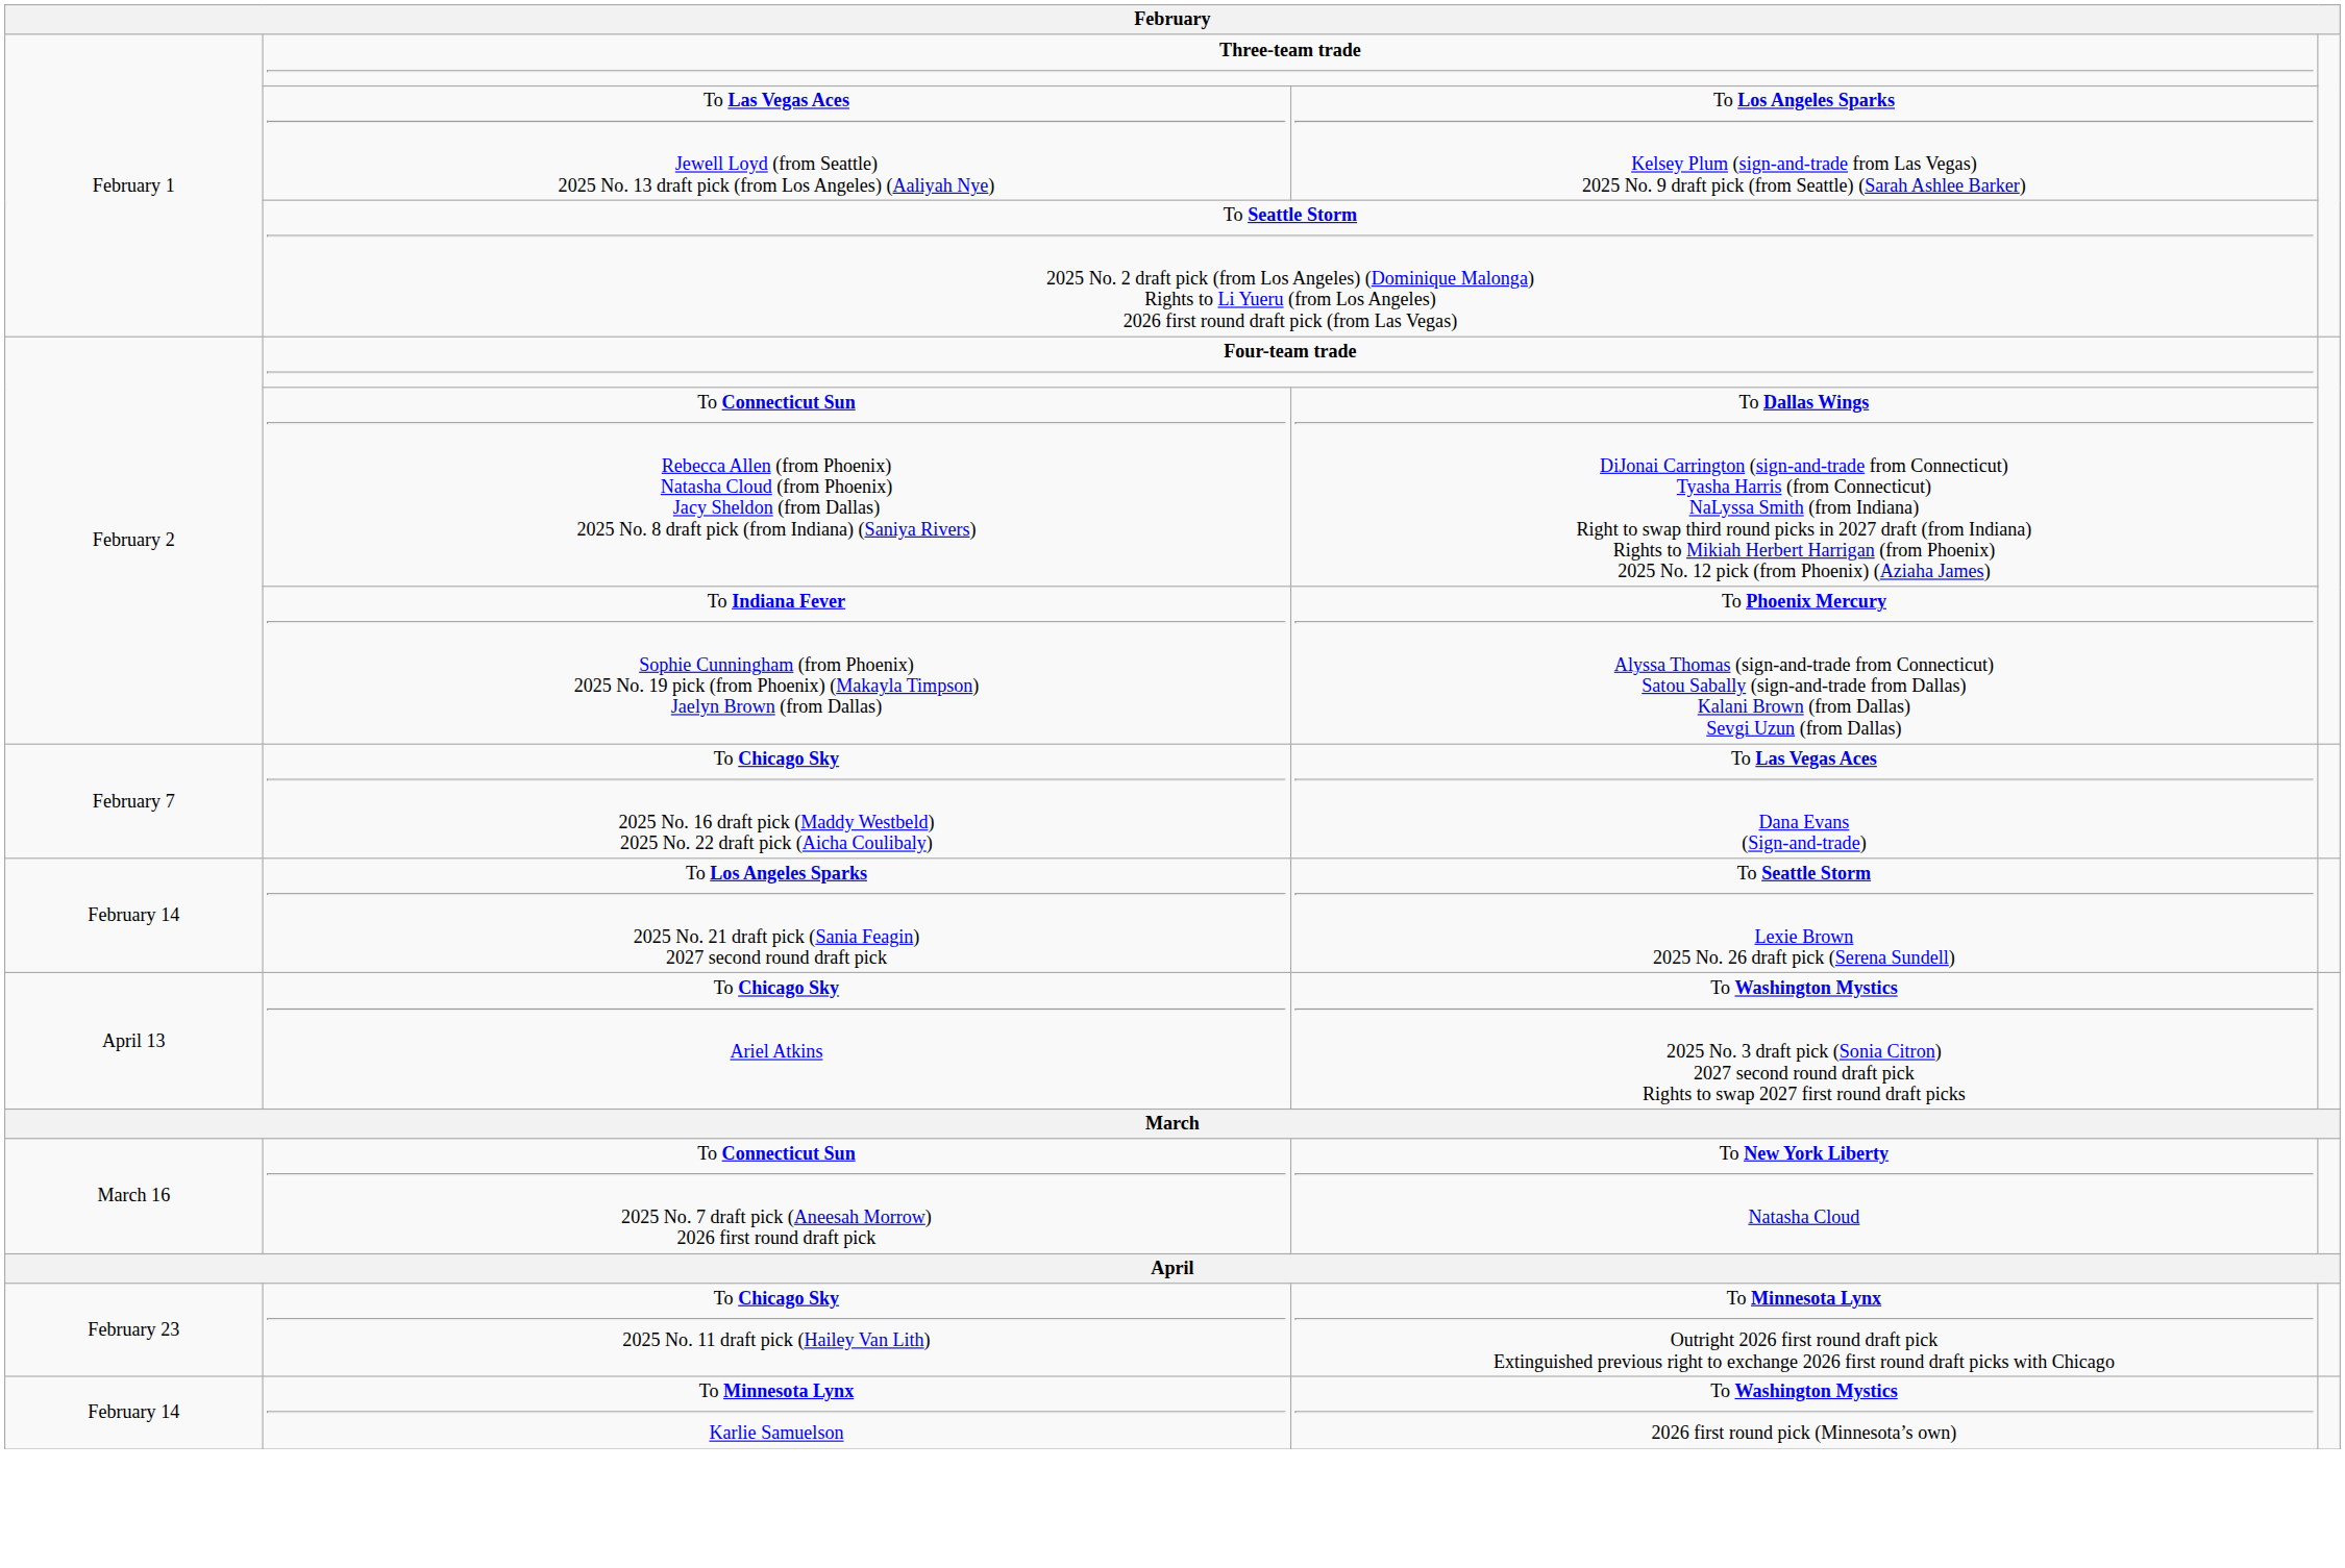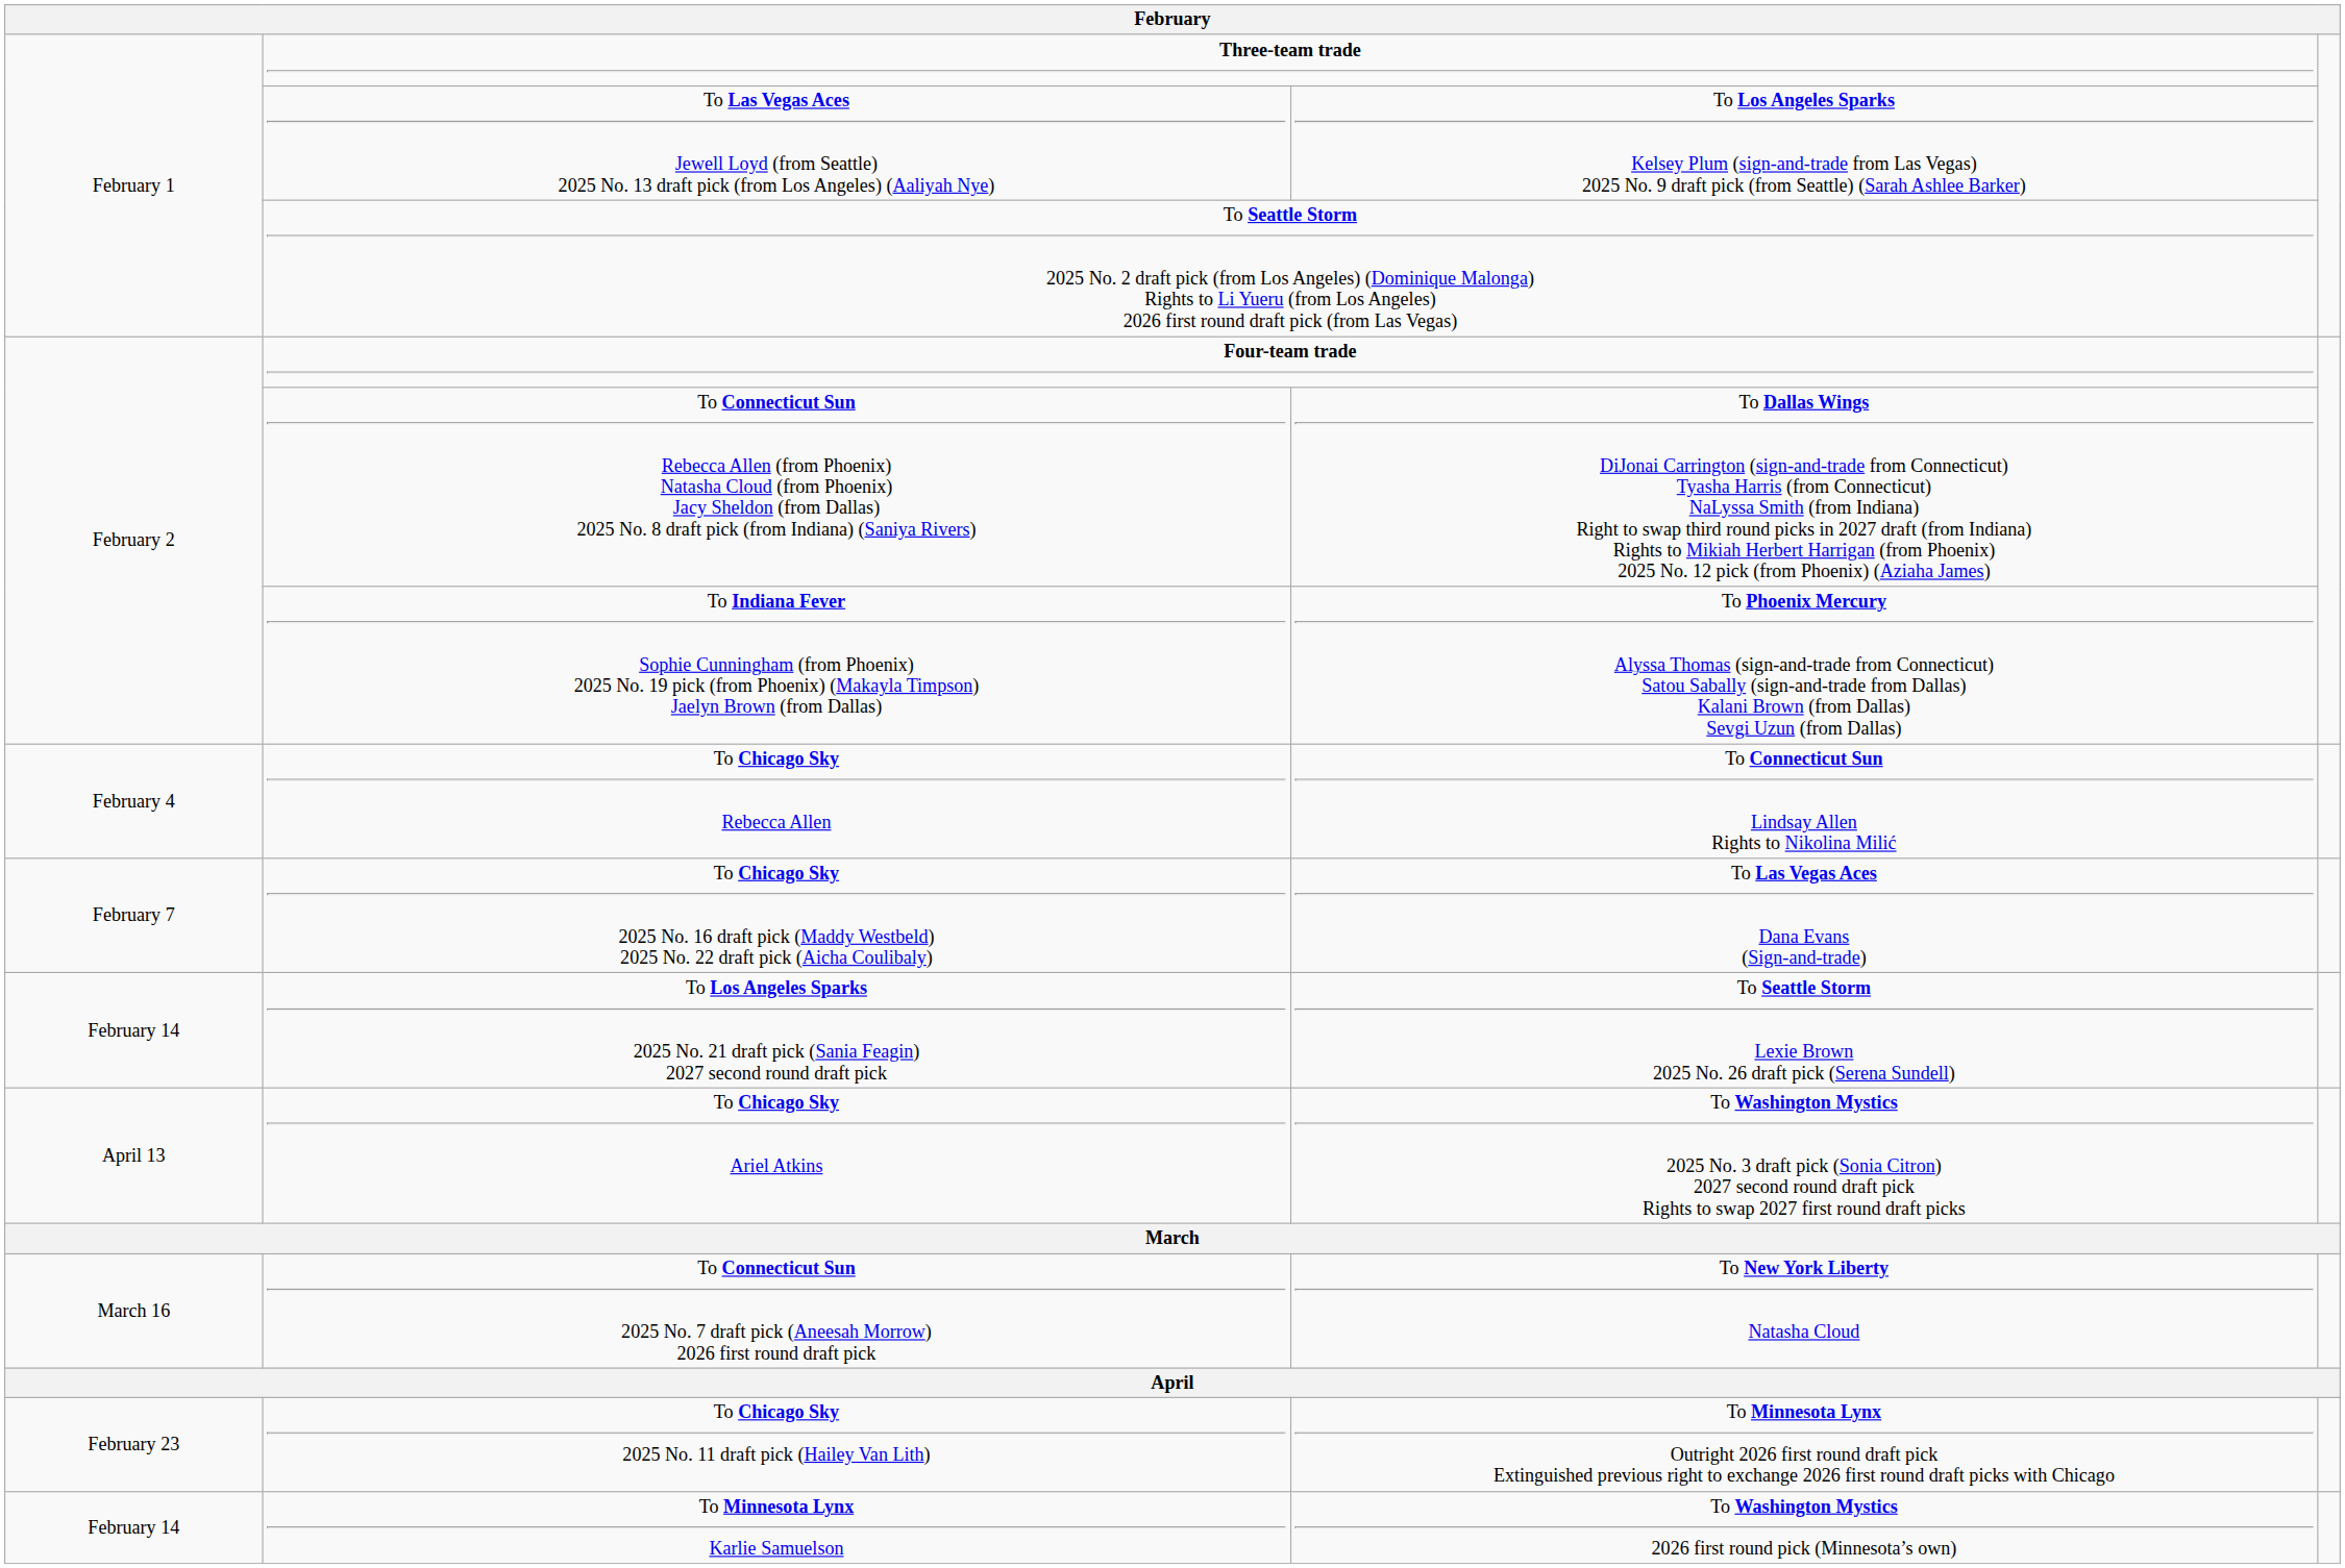+ row: February 4 | To Chicago Sky Rebecca Allen | To Connecticut Sun Lindsay Allen Rights to Nikolina Milić
